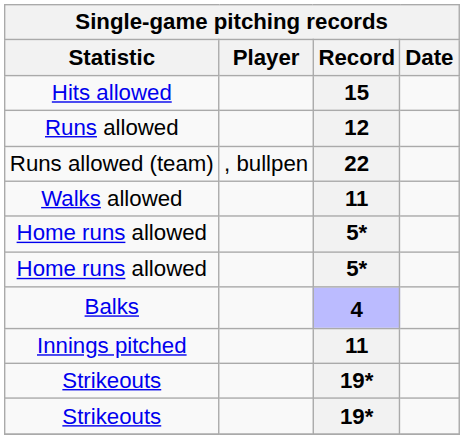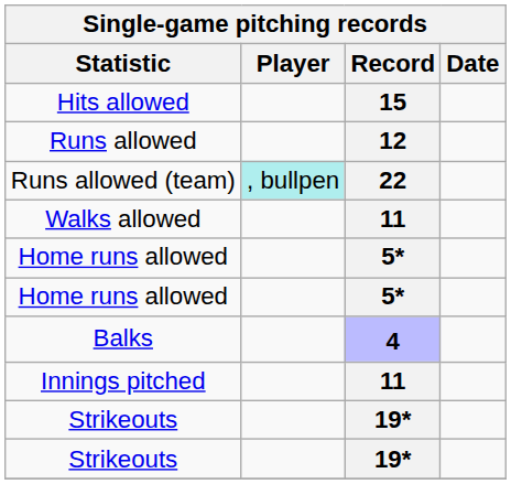Runs allowed (team) | Player: no background -> paleturquoise background
